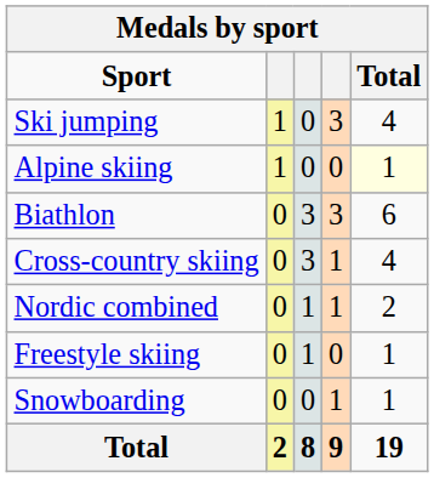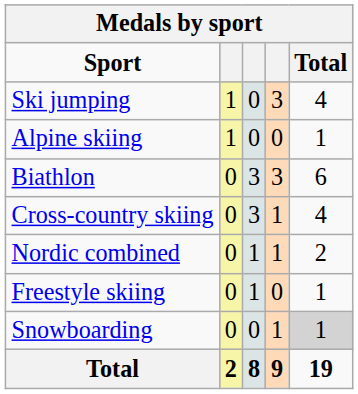Alpine skiing | Total: lightyellow background -> no background
Snowboarding | Total: no background -> lightgrey background
